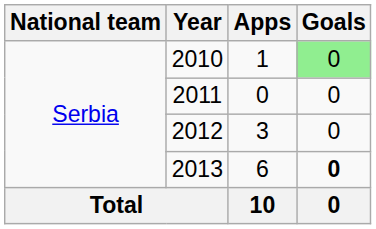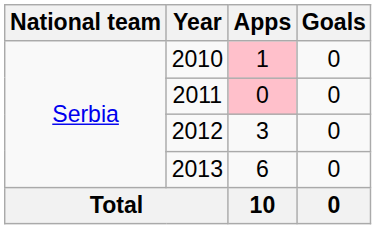2010 | Apps: no background -> pink background
2010 | Goals: lightgreen background -> no background
2011 | Apps: no background -> pink background
2013 | Goals: bold -> normal
